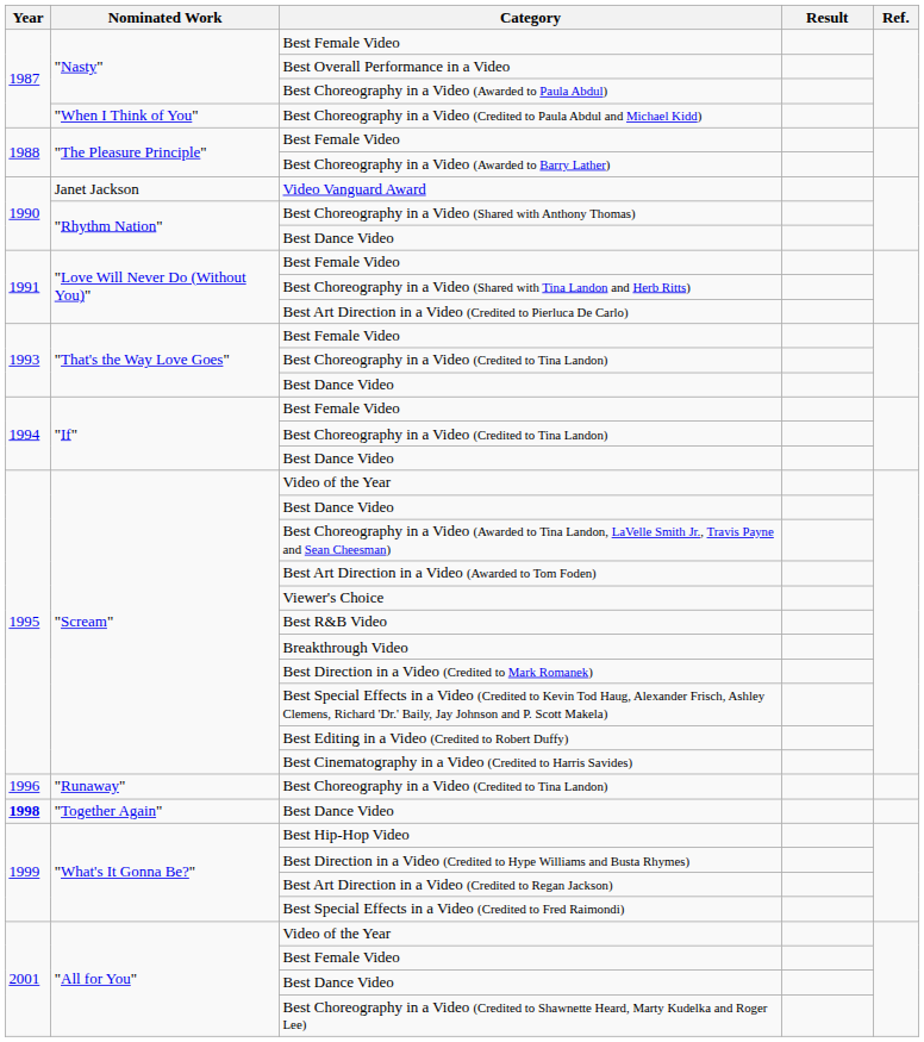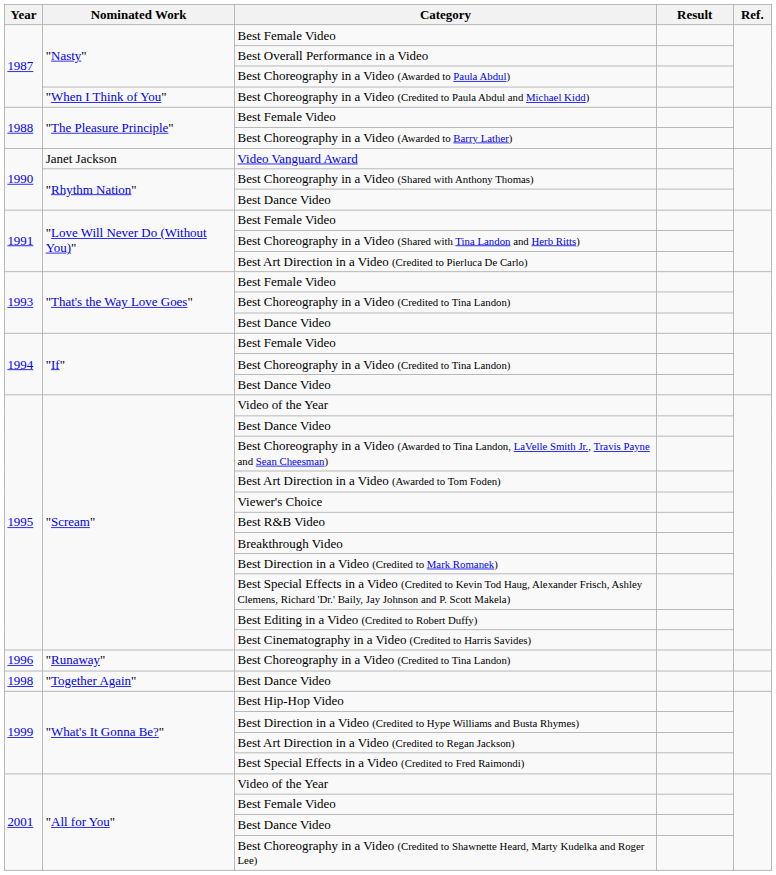"Together Again" / Best Dance Video | Year: bold -> normal
